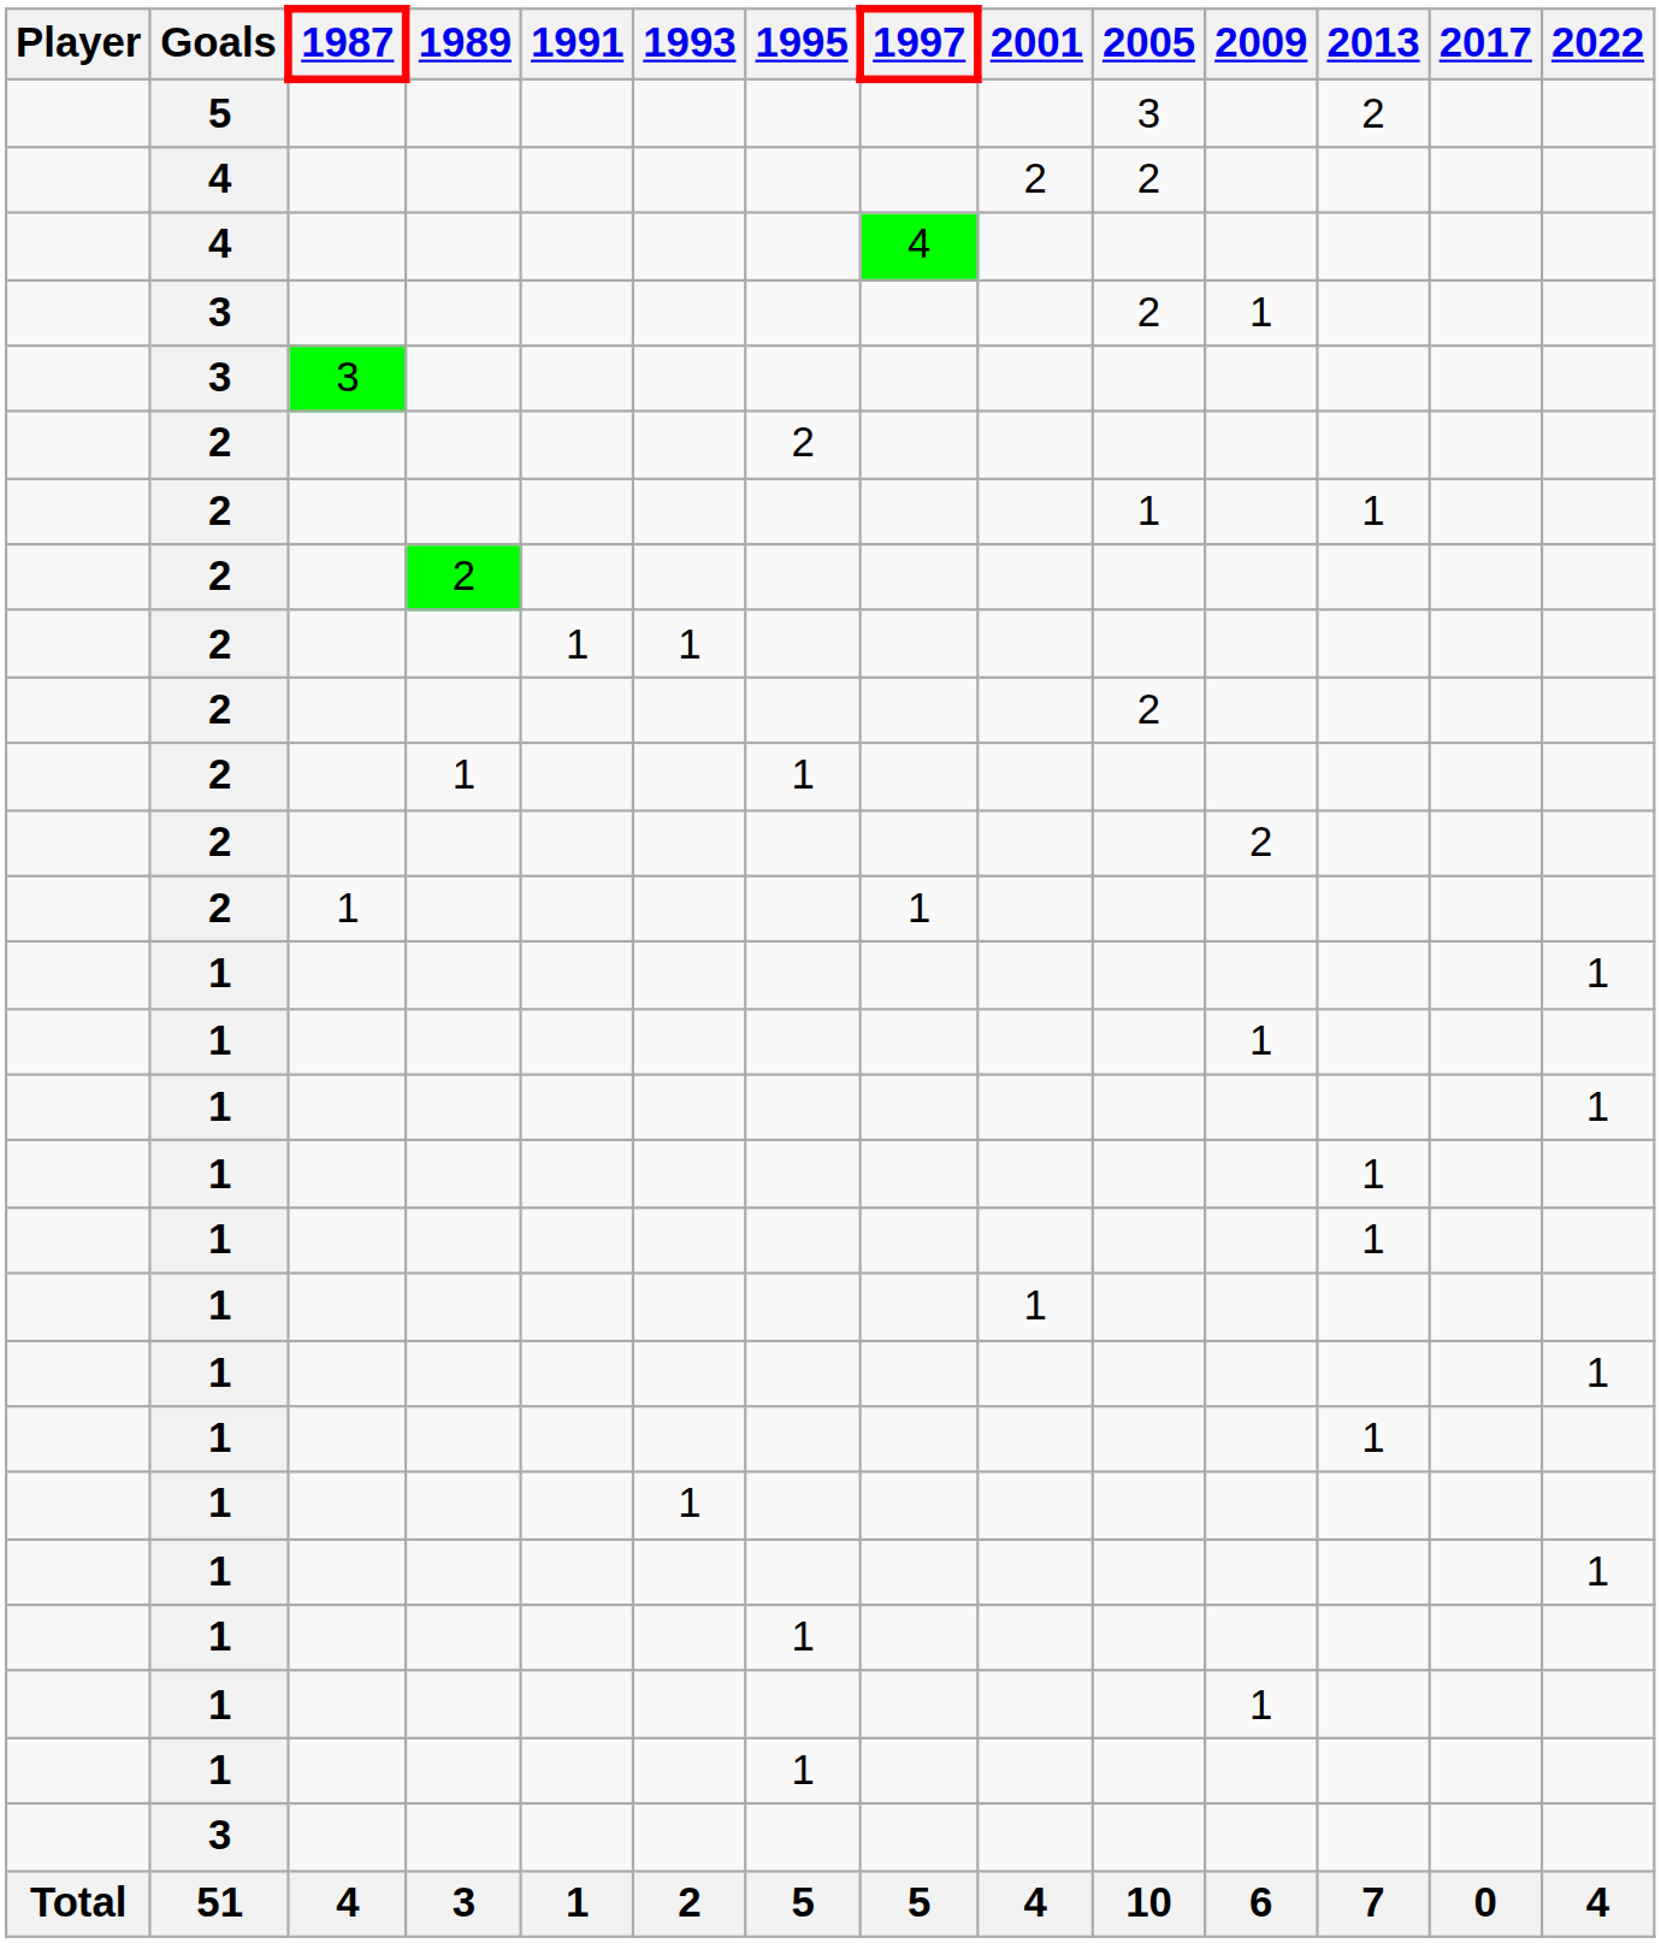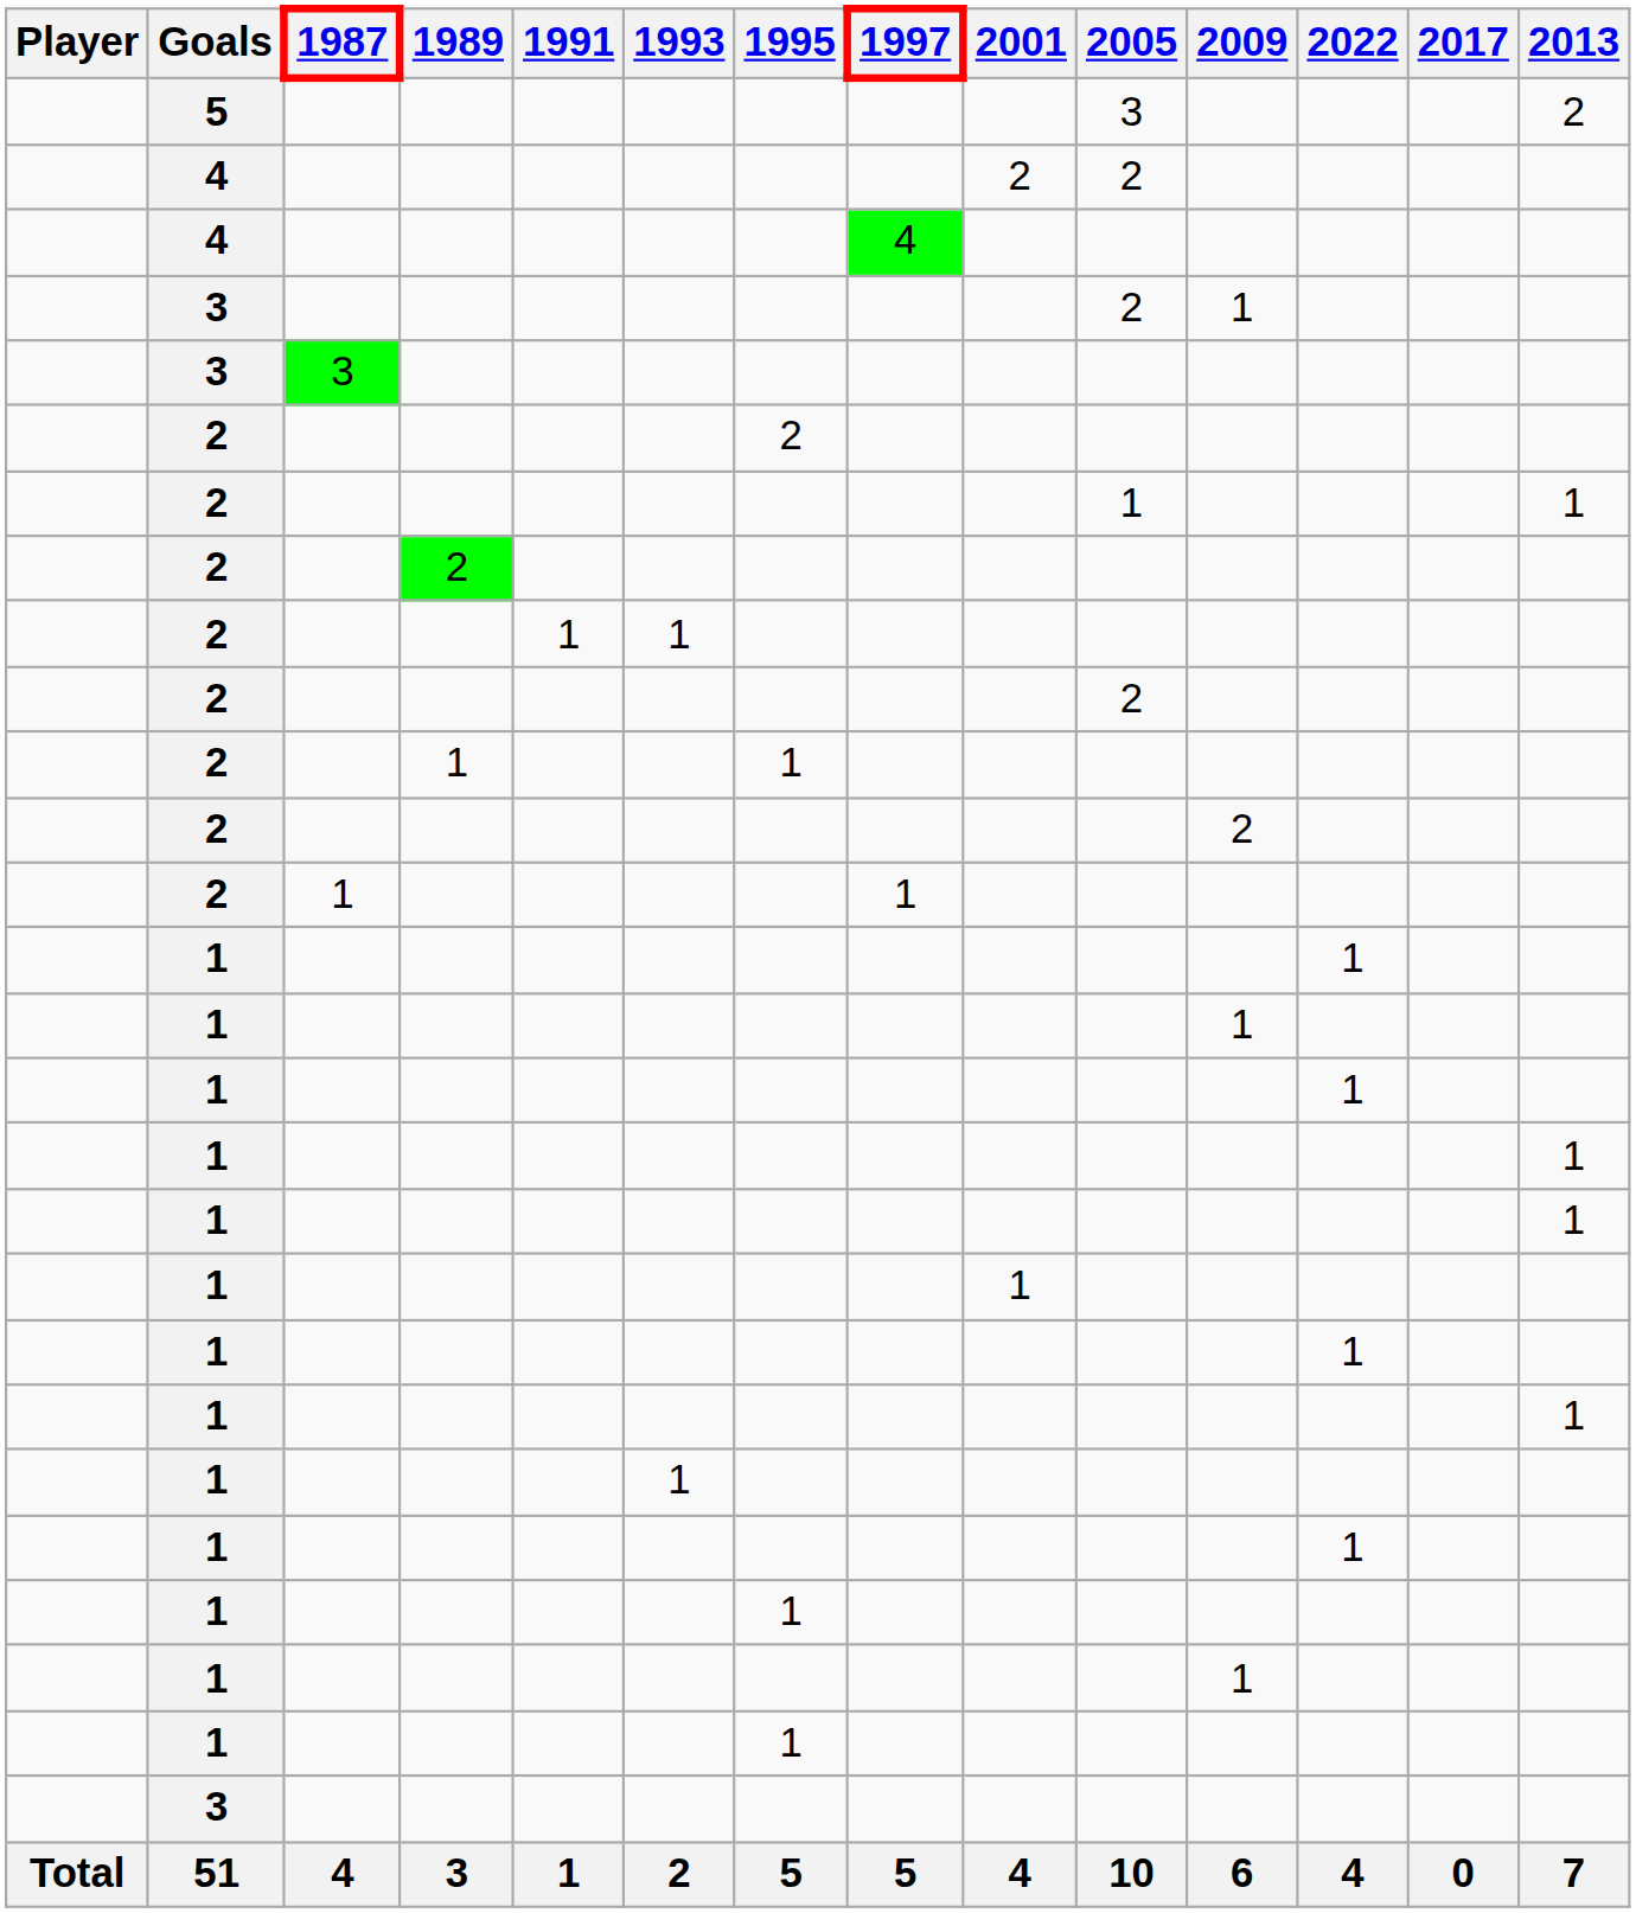columns swapped: 2013 <-> 2022
